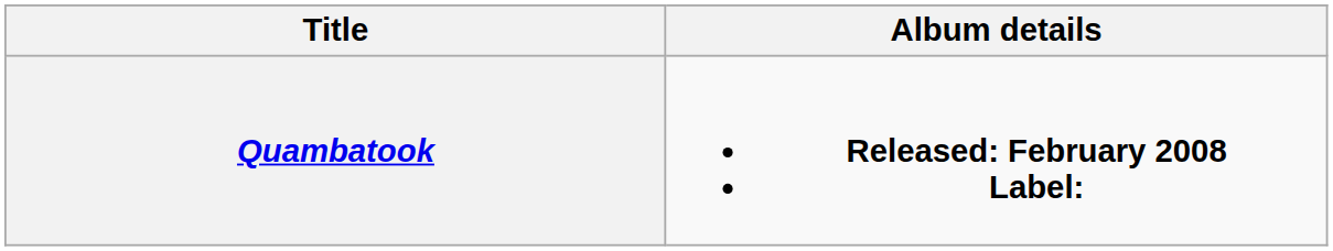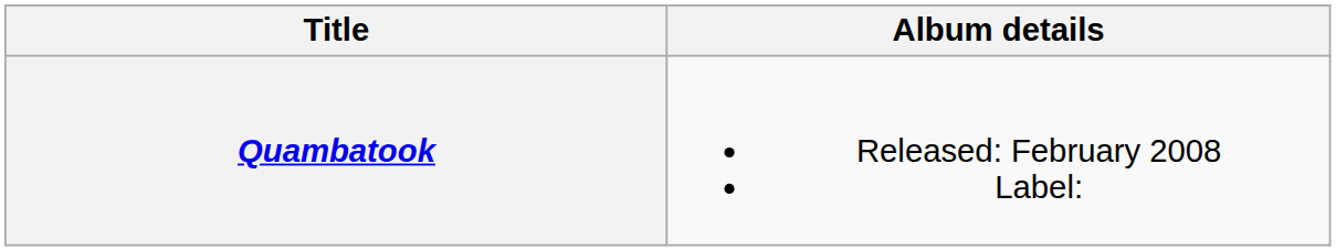Quambatook | Album details: bold -> normal
